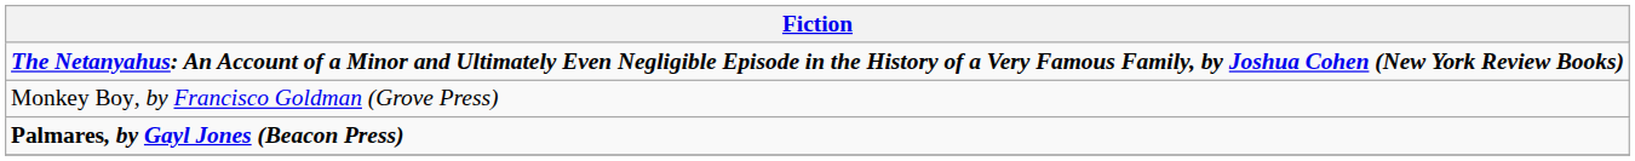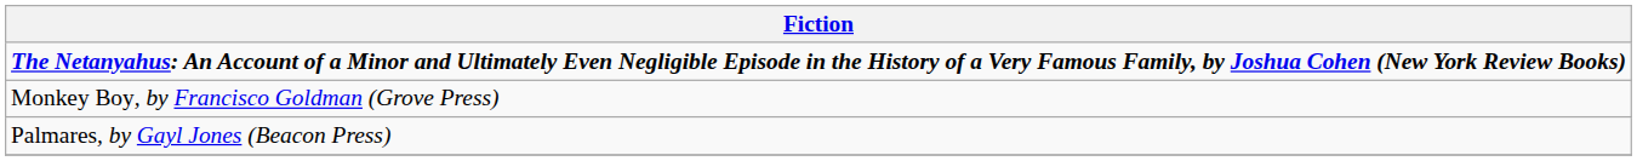row 4 | column 1: bold -> normal
